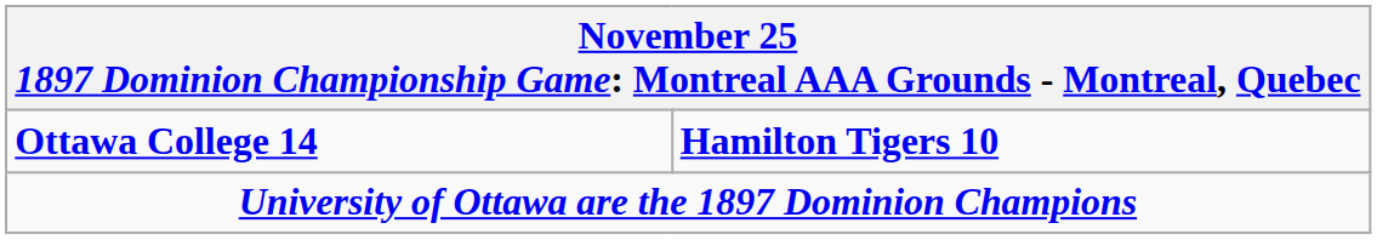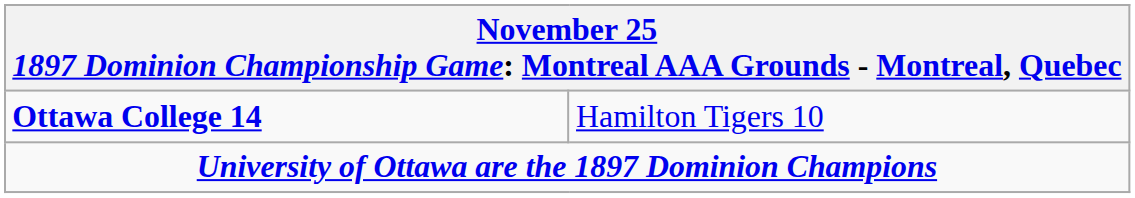Ottawa College 14 | column 2: bold -> normal
